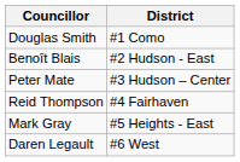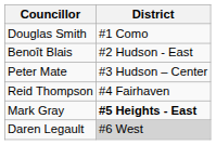Mark Gray | District: normal -> bold
Daren Legault | District: no background -> lightgrey background
